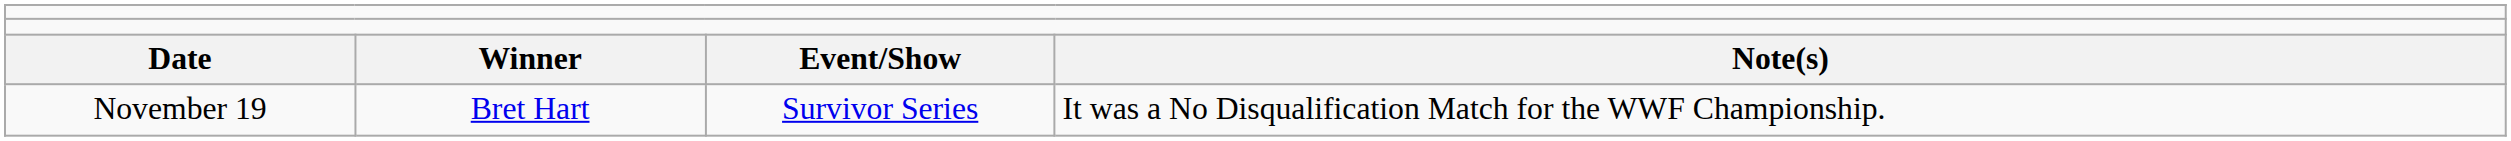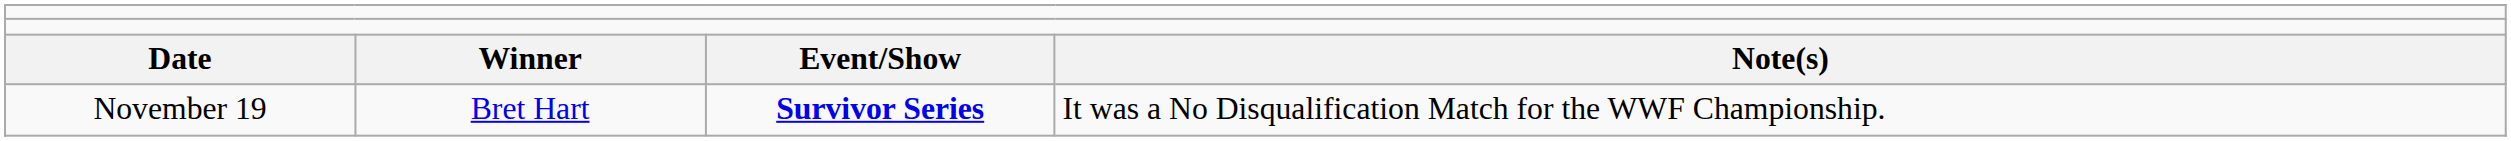November 19 | column 3: normal -> bold
